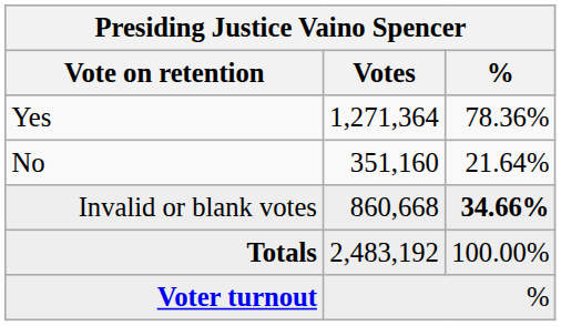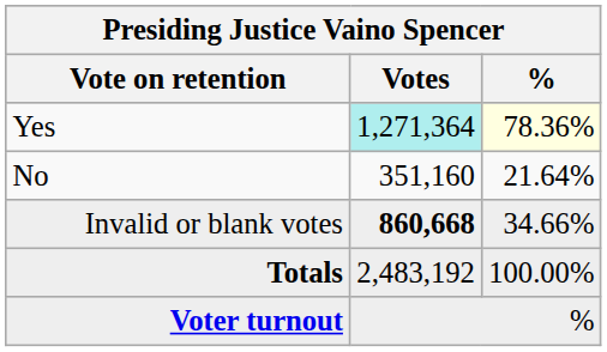Yes | Votes: no background -> paleturquoise background
Yes | %: no background -> lightyellow background
Invalid or blank votes | Votes: normal -> bold
Invalid or blank votes | %: bold -> normal
